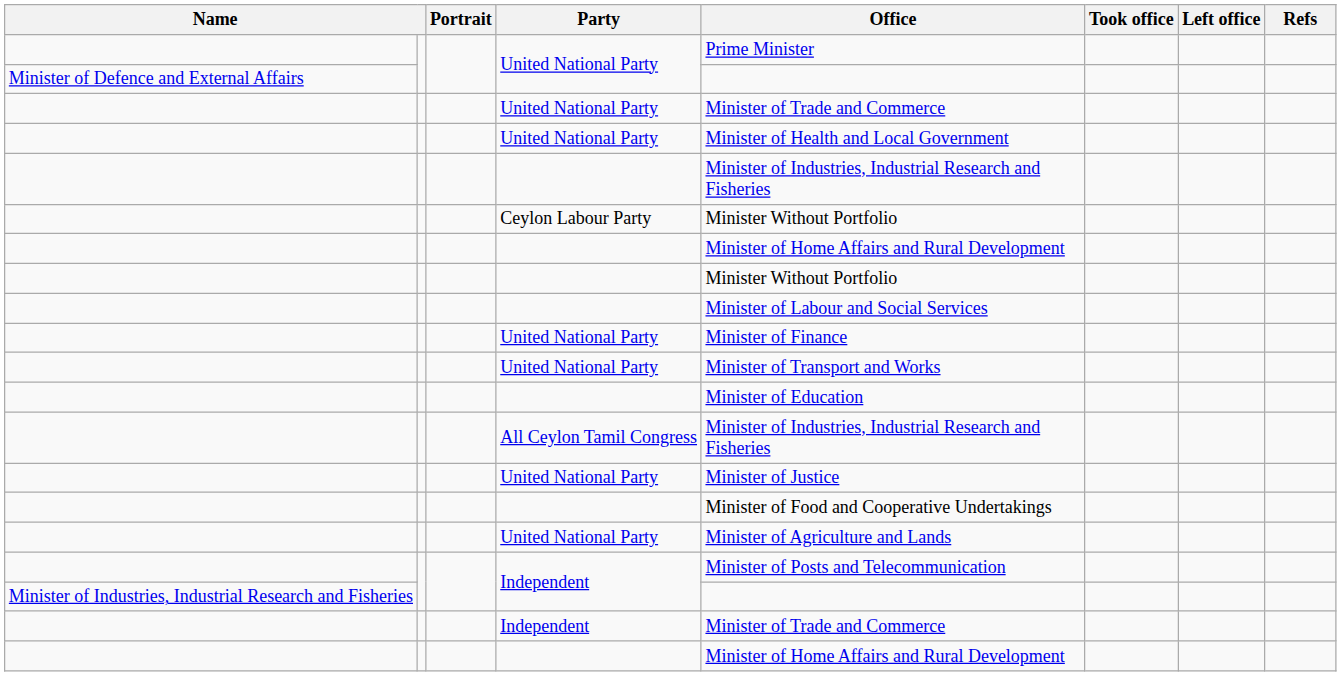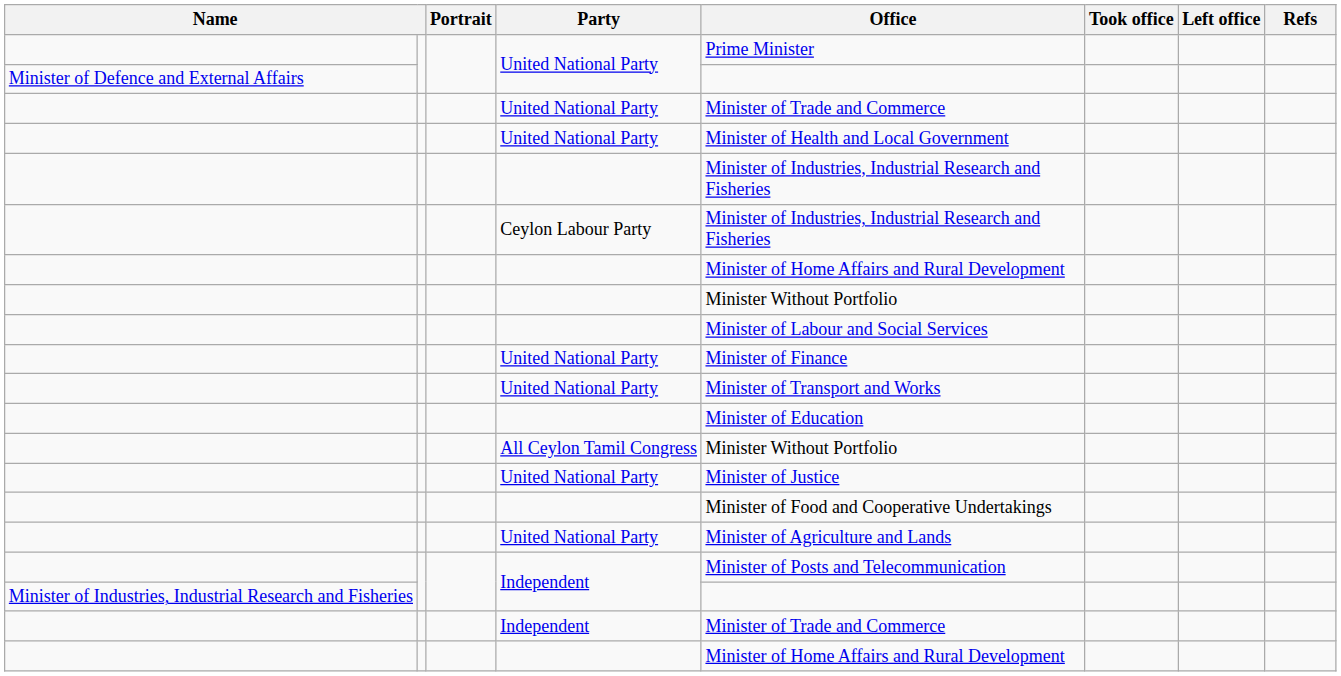Ceylon Labour Party | Office: Minister Without Portfolio -> Minister of Industries, Industrial Research and Fisheries
All Ceylon Tamil Congress | Office: Minister of Industries, Industrial Research and Fisheries -> Minister Without Portfolio
